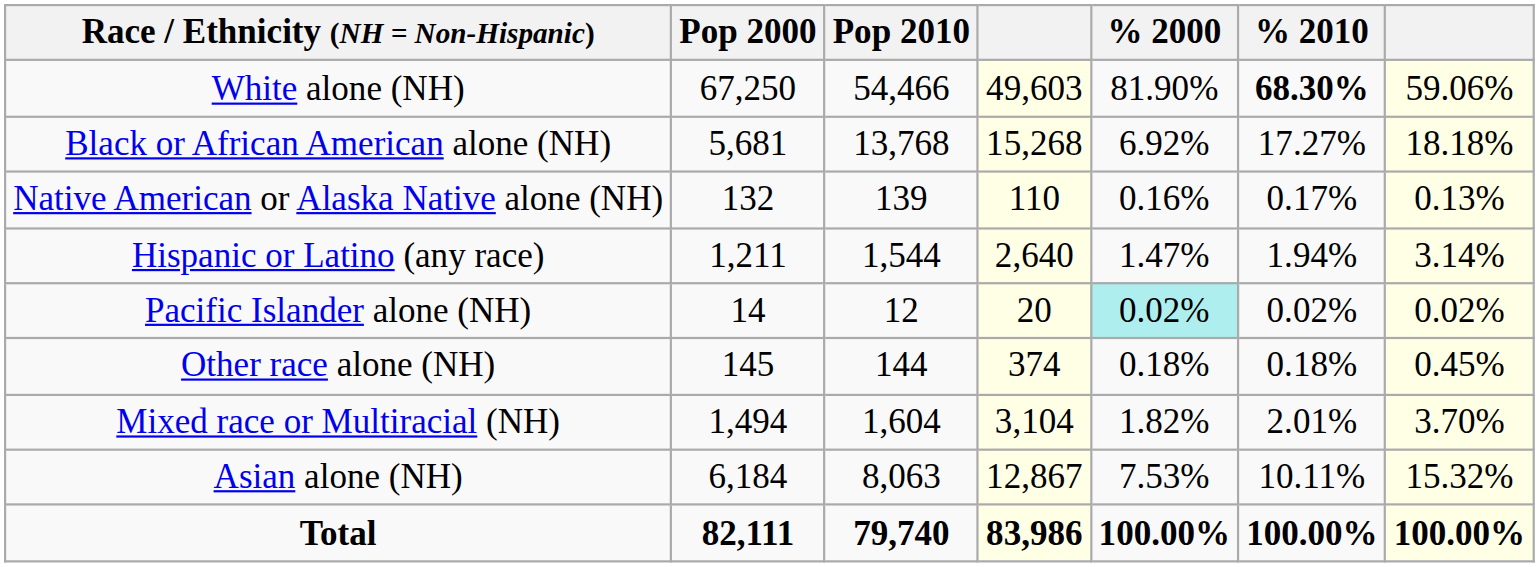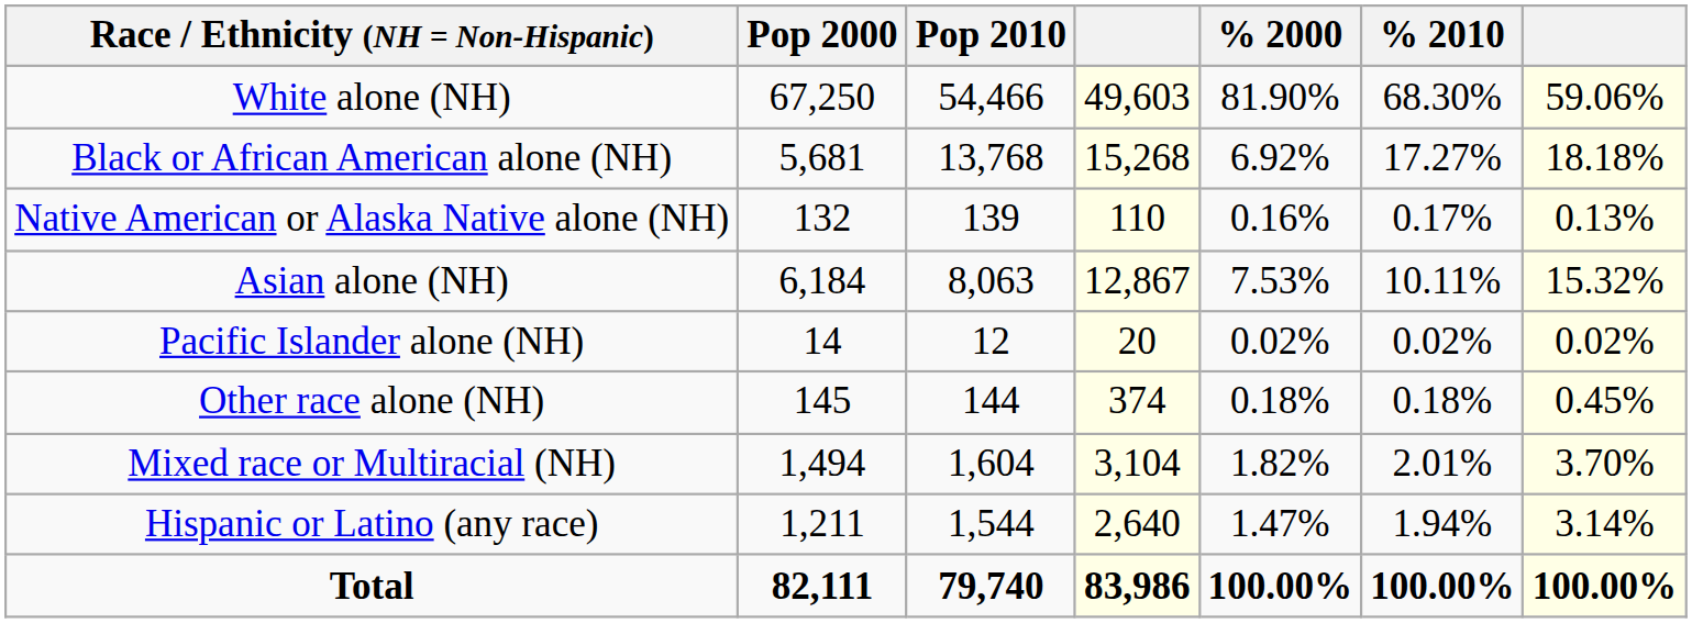White alone (NH) | % 2010: bold -> normal
rows swapped: Asian alone (NH) <-> Hispanic or Latino (any race)
Pacific Islander alone (NH) | % 2000: paleturquoise background -> no background
